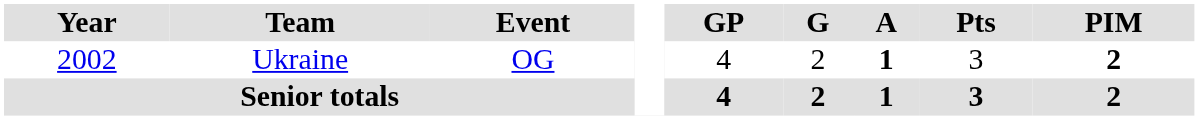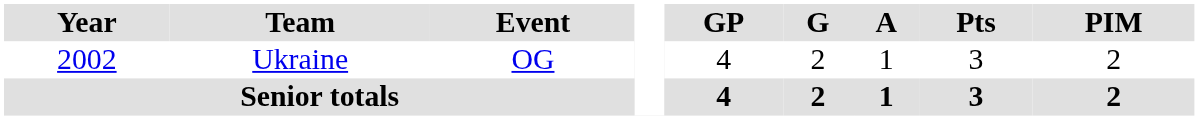Ukraine | A: bold -> normal
Ukraine | PIM: bold -> normal
